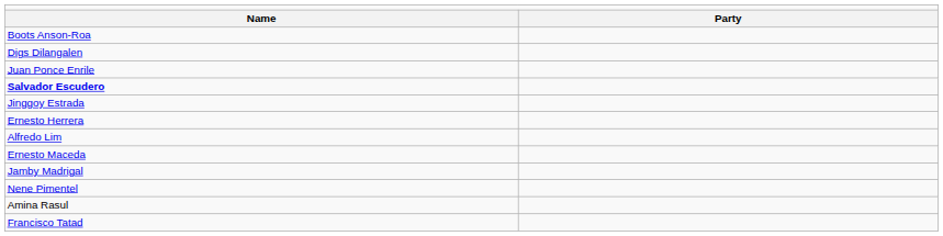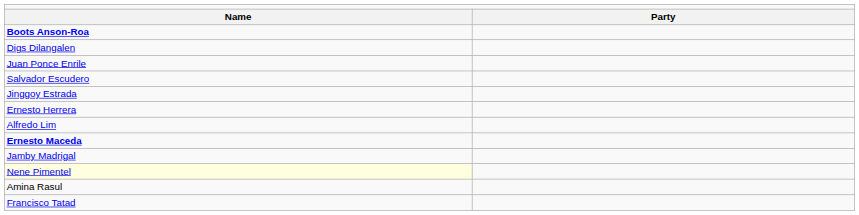Boots Anson-Roa | column 1: normal -> bold
Salvador Escudero | column 1: bold -> normal
Ernesto Maceda | column 1: normal -> bold
Nene Pimentel | column 1: no background -> lightyellow background
